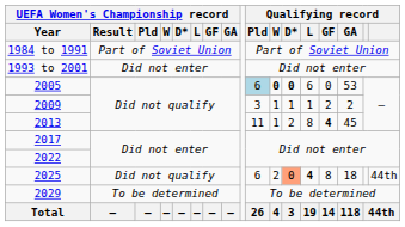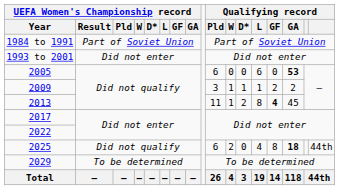2005 | Qualifying record / Pld: lightblue background -> no background
2005 | Qualifying record / W: bold -> normal
2005 | Qualifying record / D*: bold -> normal
2005 | Qualifying record / GA: normal -> bold
2025 | Qualifying record / D*: lightsalmon background -> no background
2025 | Qualifying record / L: bold -> normal
2025 | Qualifying record / GA: normal -> bold
